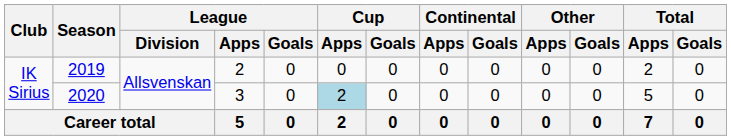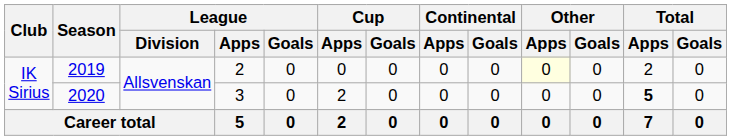2019 | Other / Apps: no background -> lightyellow background
2020 | Cup / Apps: lightblue background -> no background
2020 | Total / Apps: normal -> bold
